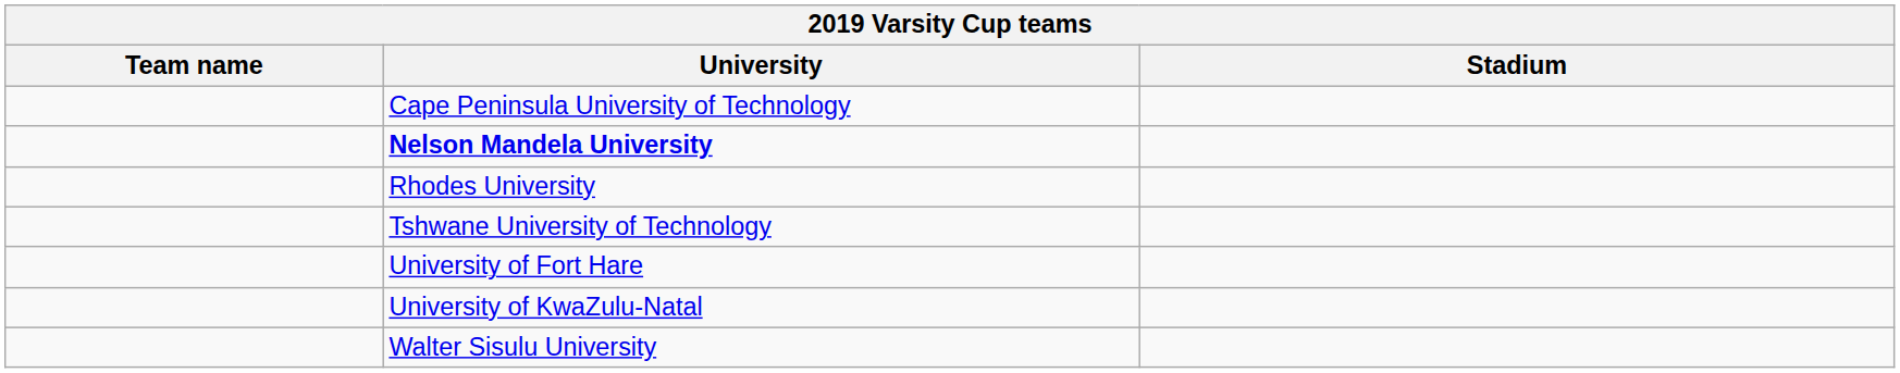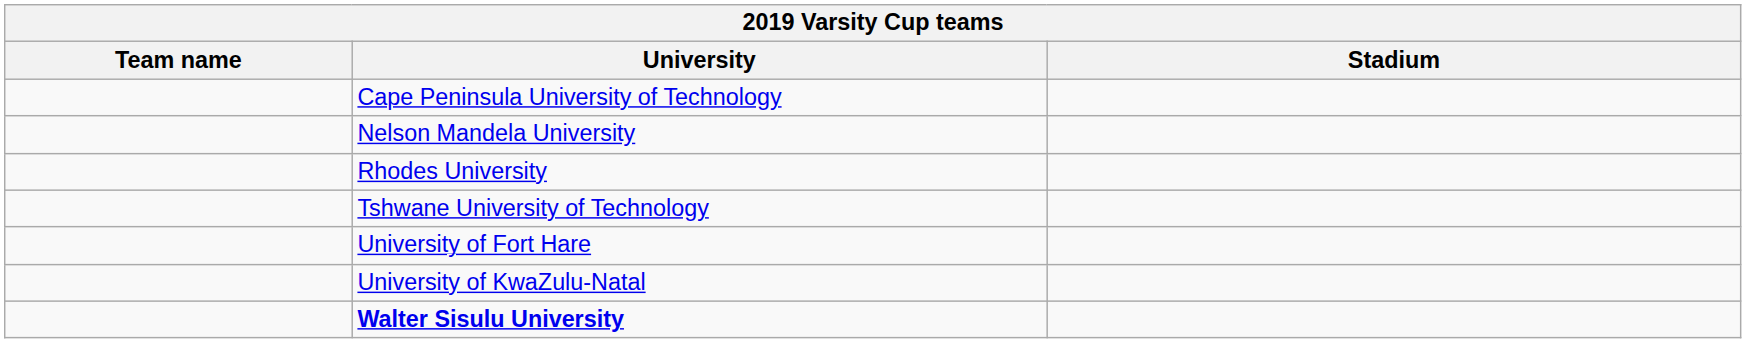Nelson Mandela University | University: bold -> normal
Walter Sisulu University | University: normal -> bold
